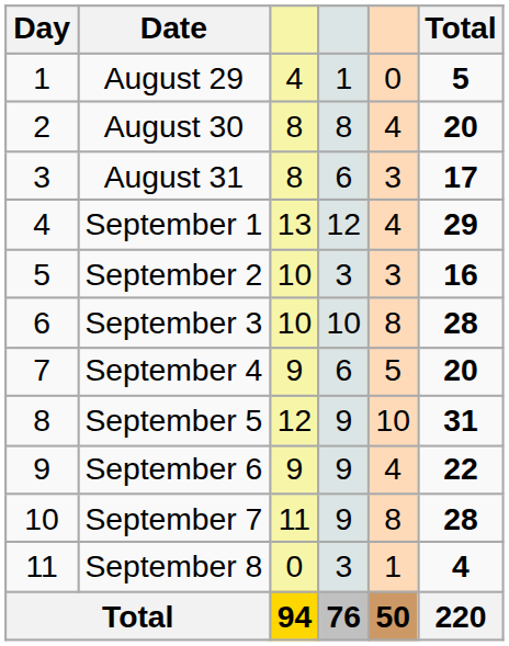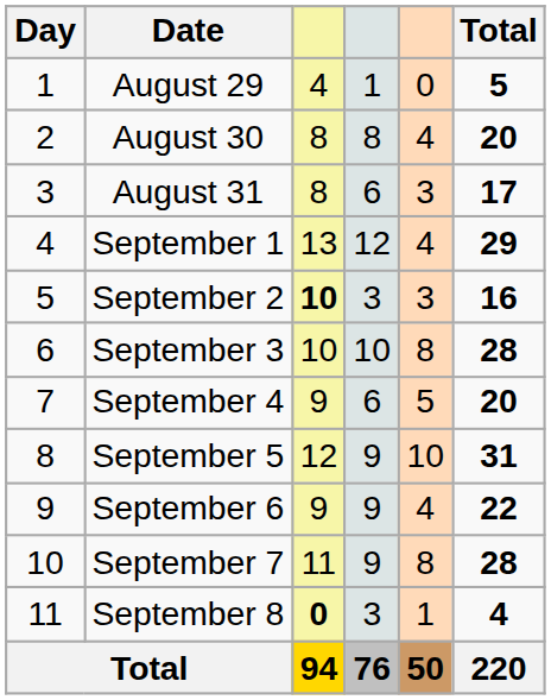September 2 | column 3: normal -> bold
September 8 | column 3: normal -> bold
